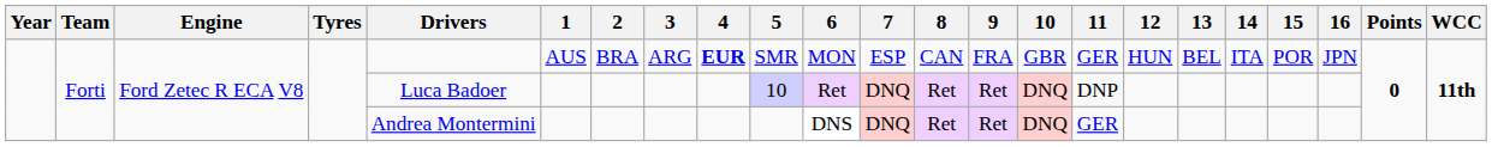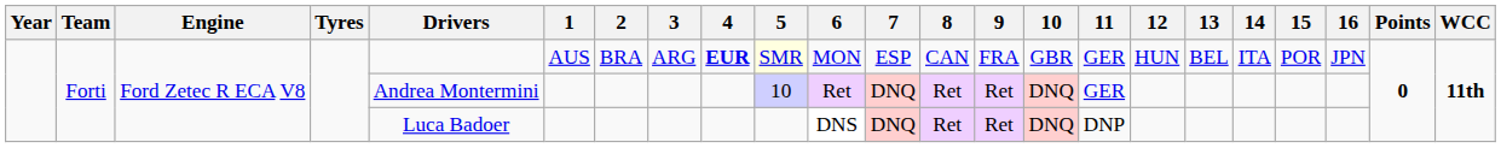row 2 | 5: no background -> lightyellow background
row 3 | Drivers: Luca Badoer -> Andrea Montermini
row 3 | 11: DNP -> GER
row 4 | Drivers: Andrea Montermini -> Luca Badoer
row 4 | 11: GER -> DNP
